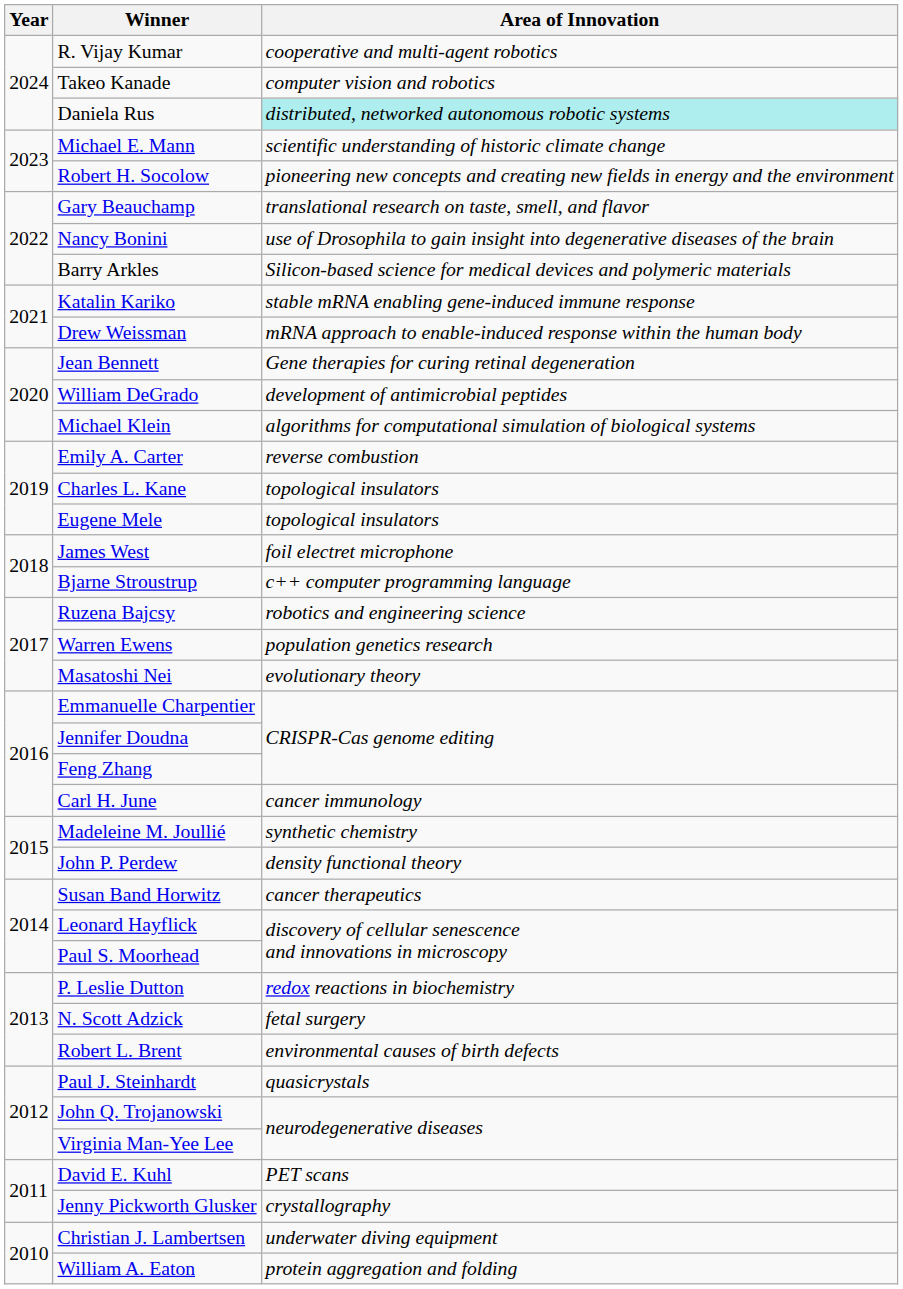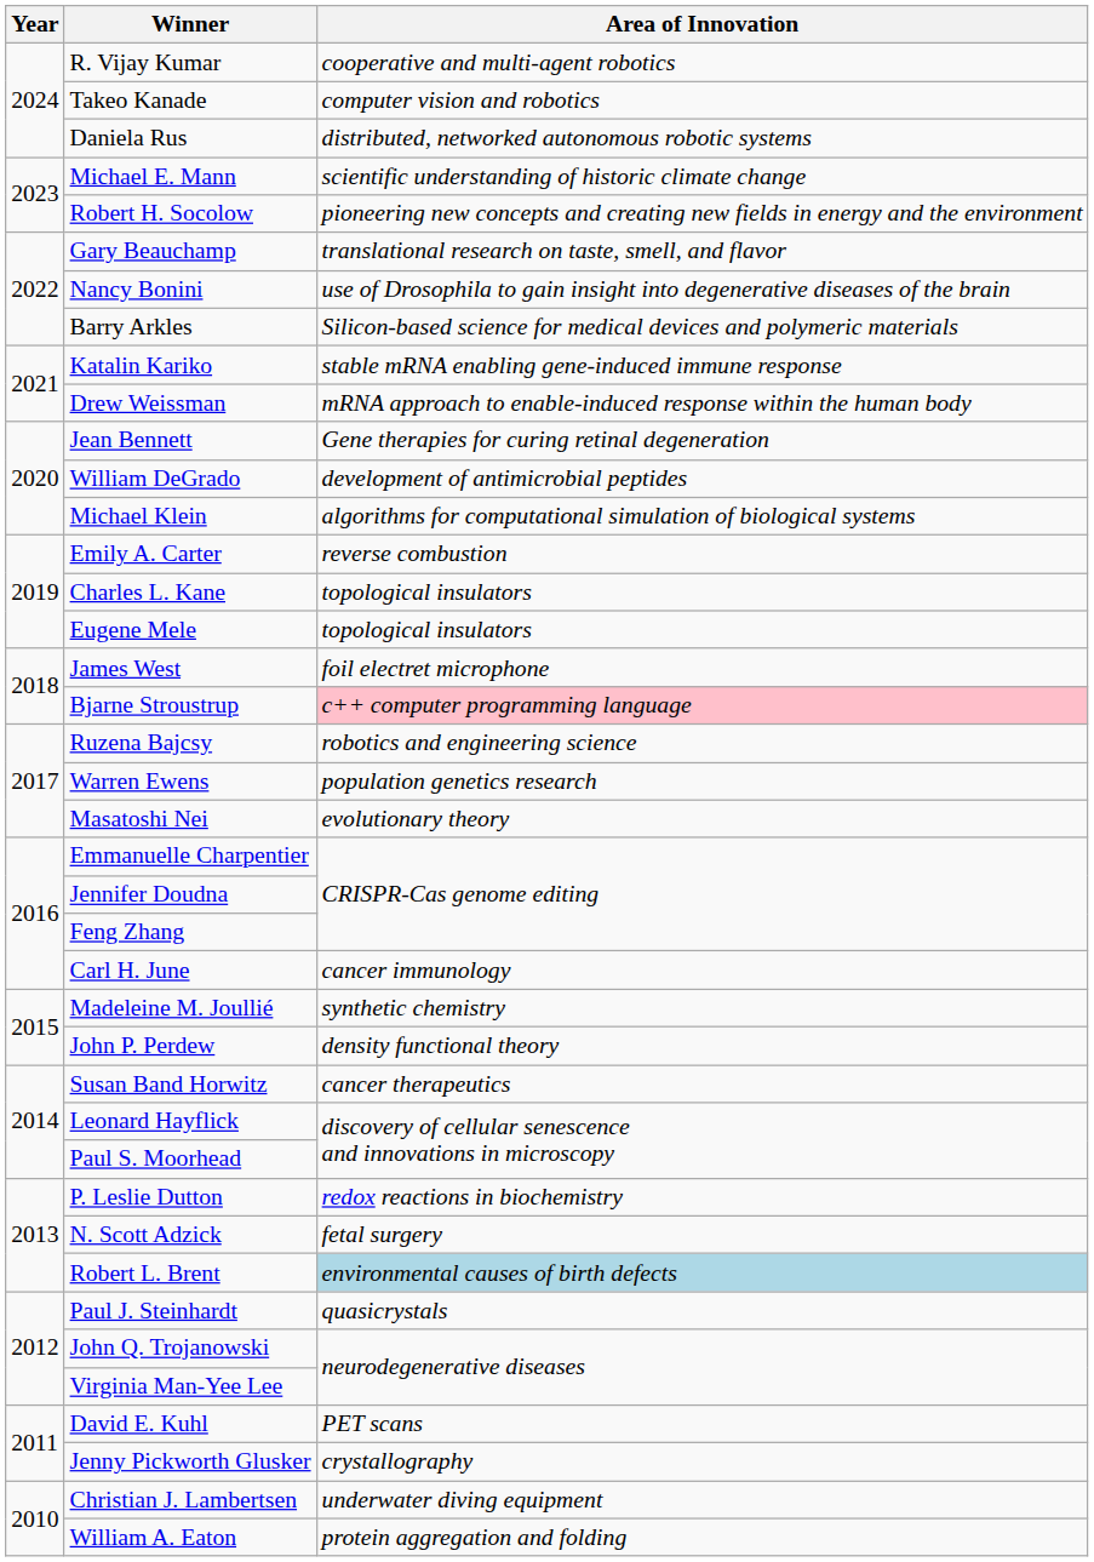Daniela Rus | Area of Innovation: paleturquoise background -> no background
Bjarne Stroustrup | Area of Innovation: no background -> pink background
Robert L. Brent | Area of Innovation: no background -> lightblue background
